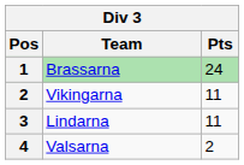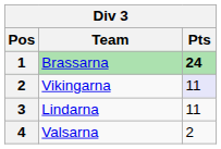Brassarna | Pts: normal -> bold
Vikingarna | Pts: no background -> lavender background
